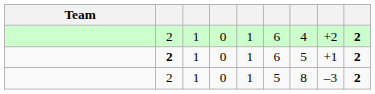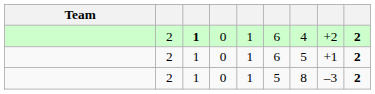row 2 | column 3: normal -> bold
row 3 | column 2: bold -> normal
